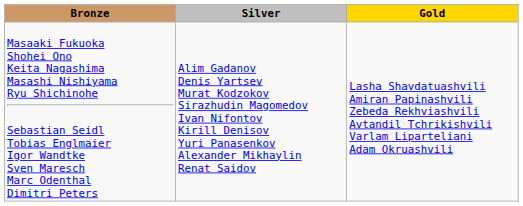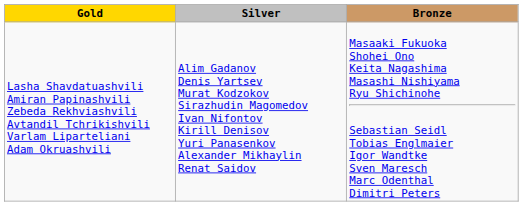columns swapped: Gold <-> Bronze
